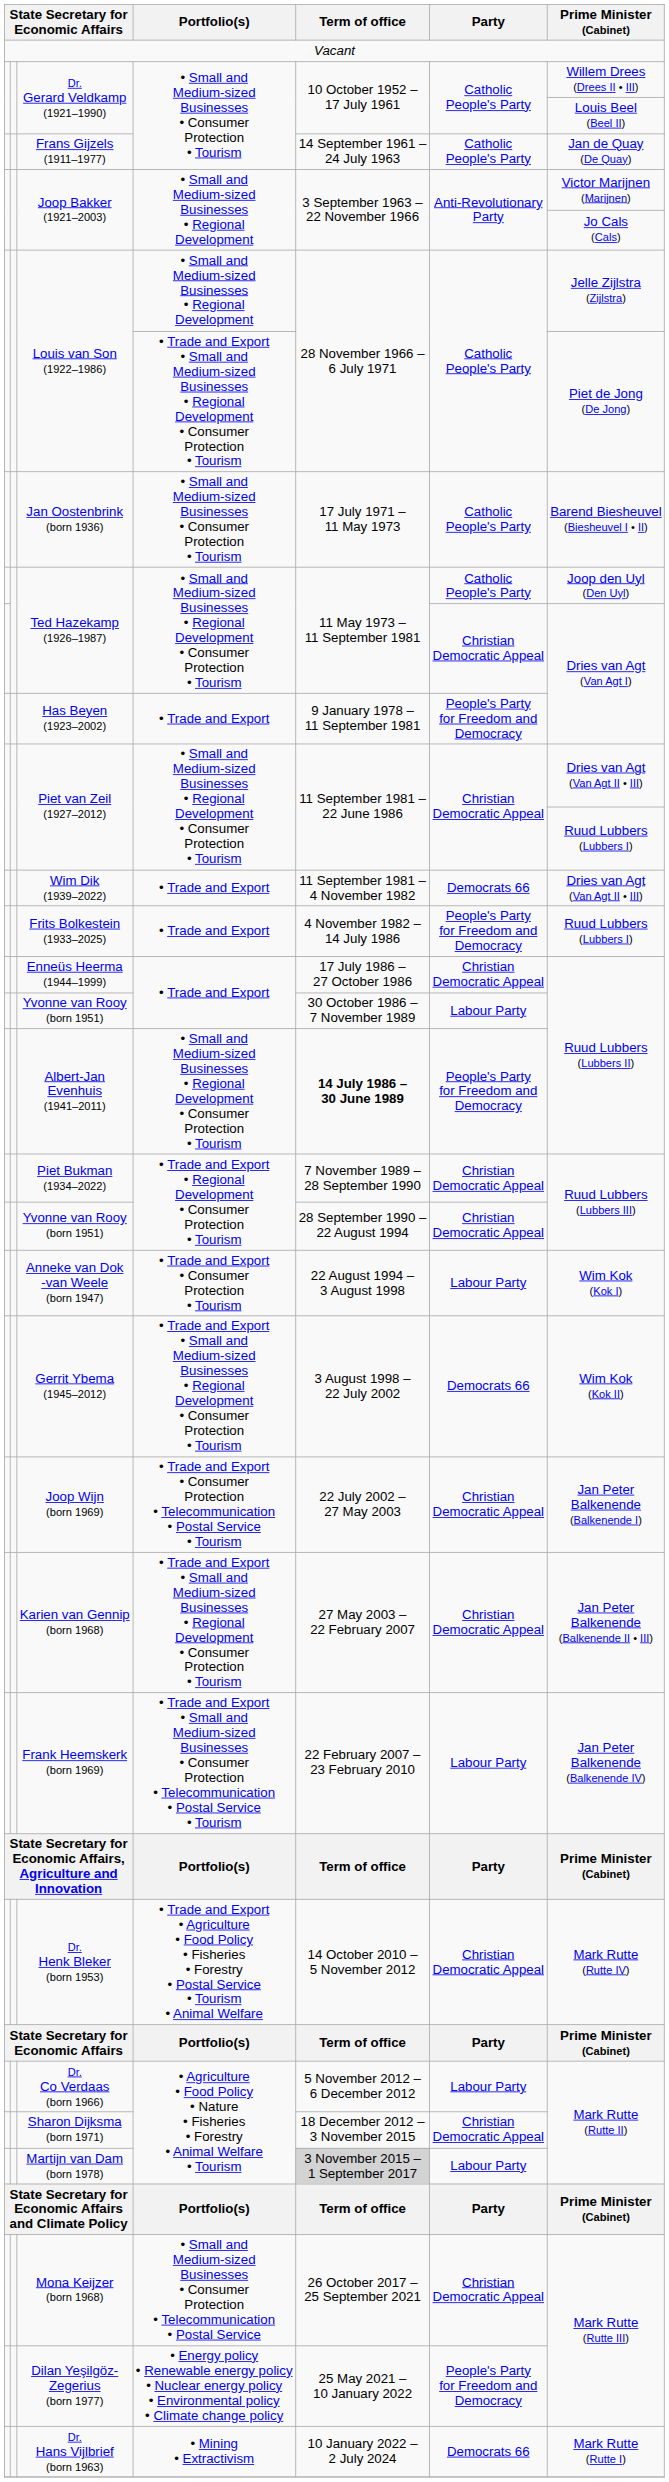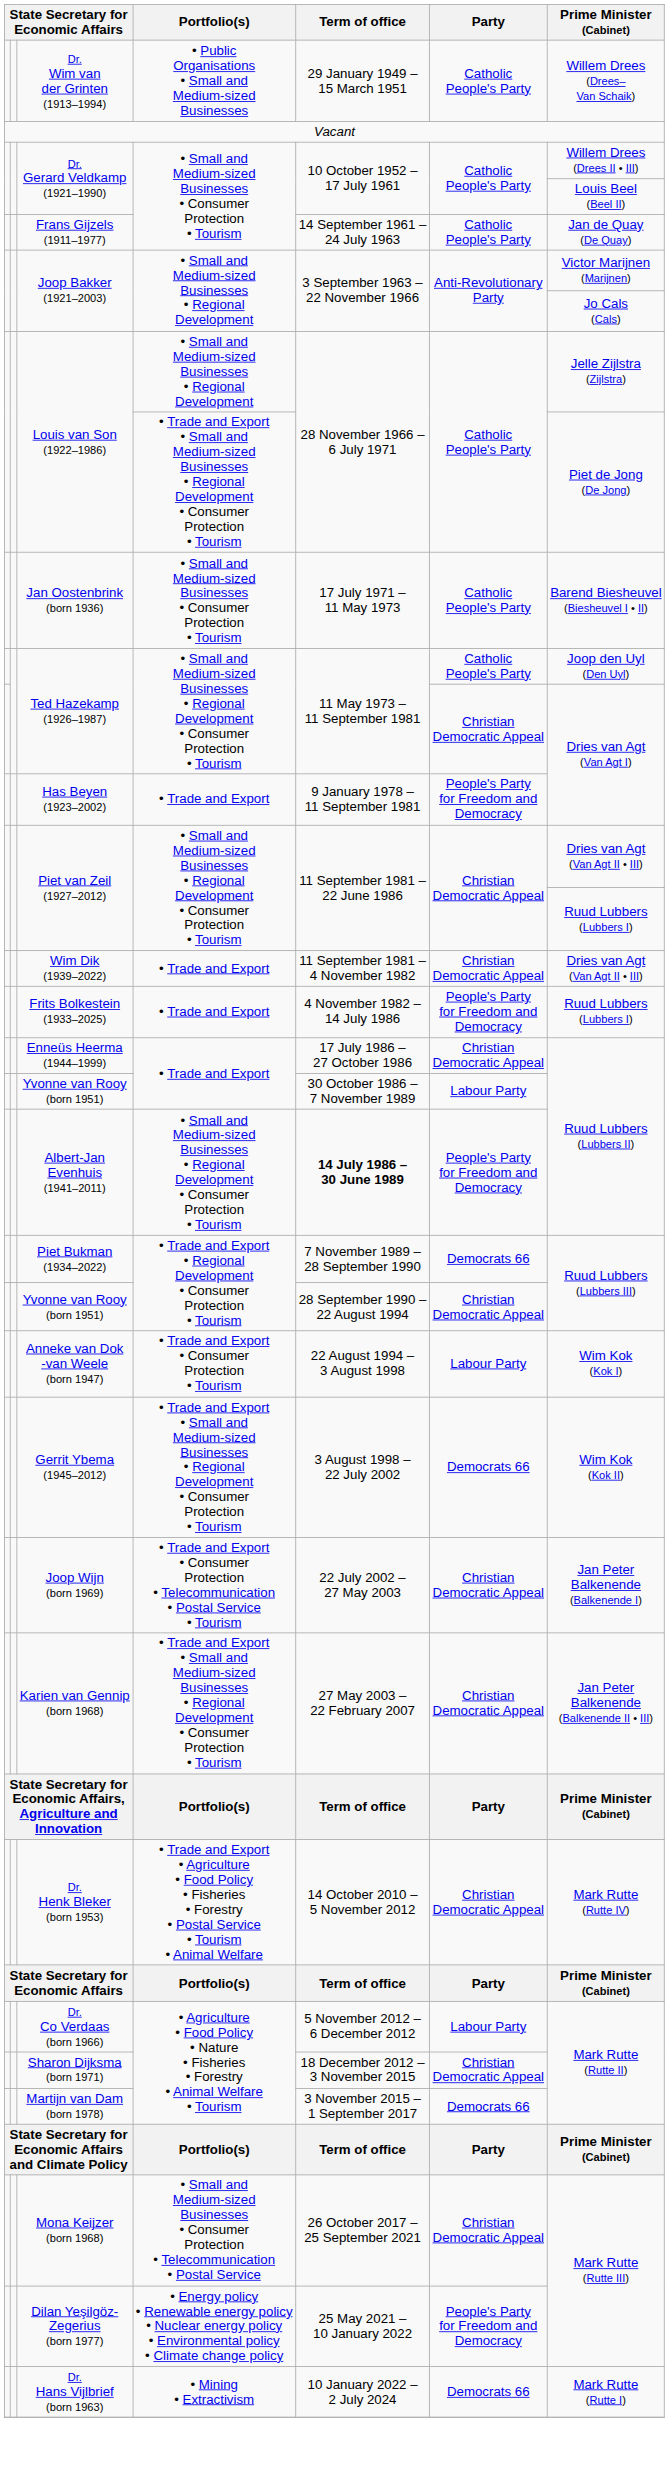+ row: Dr. Wim van der Grinten (1913–1994) | • Public Organisations • Small and Medium-sized Businesses | 29 January 1949 – 15 March 1951 | Catholic People's Party | Willem Drees (Drees– Van Schaik)
Wim Dik (1939–2022) | Party: Democrats 66 -> Christian Democratic Appeal
Piet Bukman (1934–2022) | Party: Christian Democratic Appeal -> Democrats 66
- row: Frank Heemskerk (born 1969) | • Trade and Export • Small and Medium-sized Businesses • Consumer Protection • Telecommunication • Postal Service • Tourism | 22 February 2007 – 23 February 2010 | Labour Party | Jan Peter Balkenende (Balkenende IV)
Martijn van Dam (born 1978) | Term of office: lightgrey background -> no background
Martijn van Dam (born 1978) | Party: Labour Party -> Democrats 66
